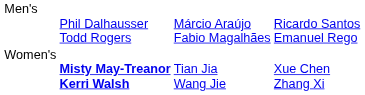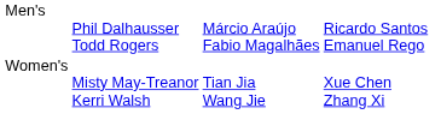Women's | column 2: bold -> normal
